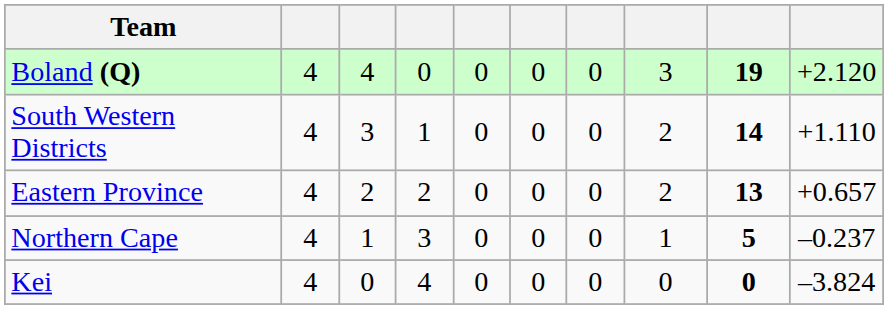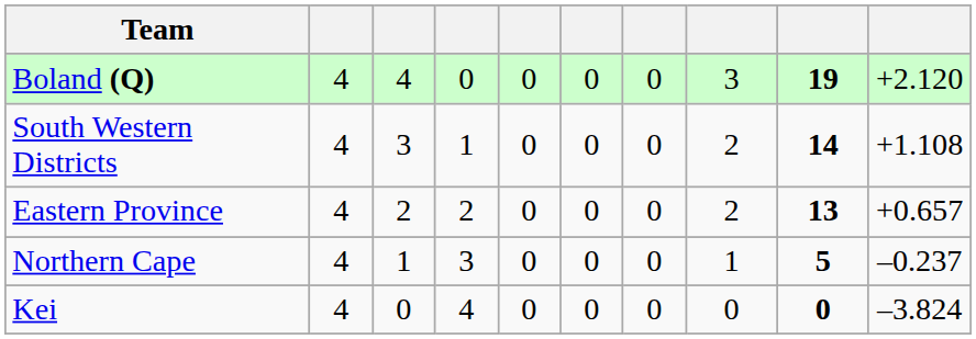South Western Districts | column 10: +1.110 -> +1.108
